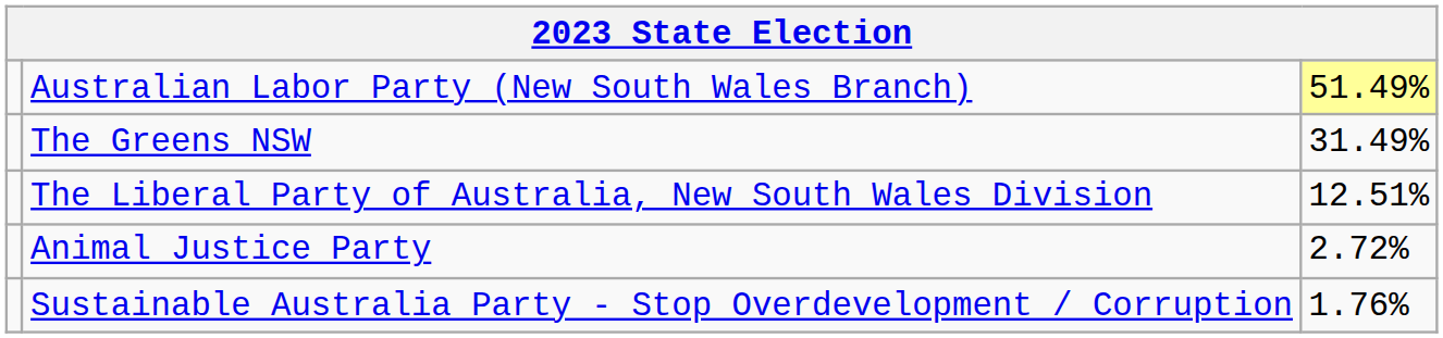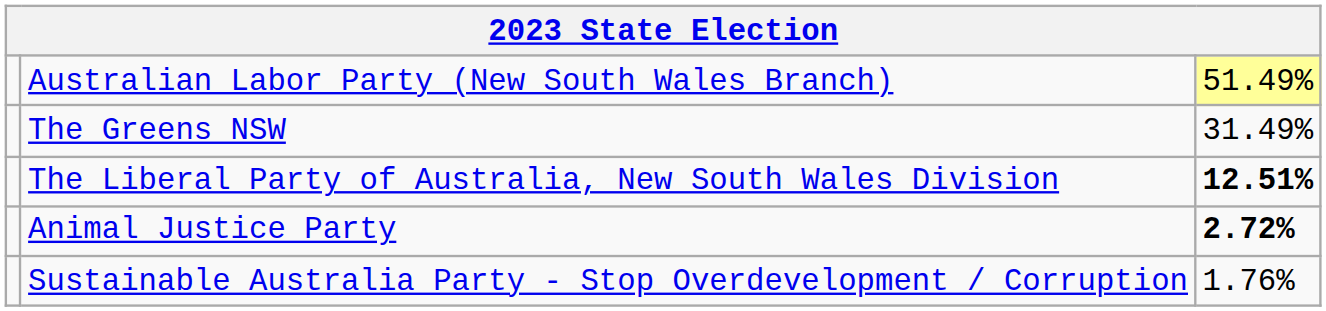The Liberal Party of Australia, New South Wales Division | column 3: normal -> bold
Animal Justice Party | column 3: normal -> bold
